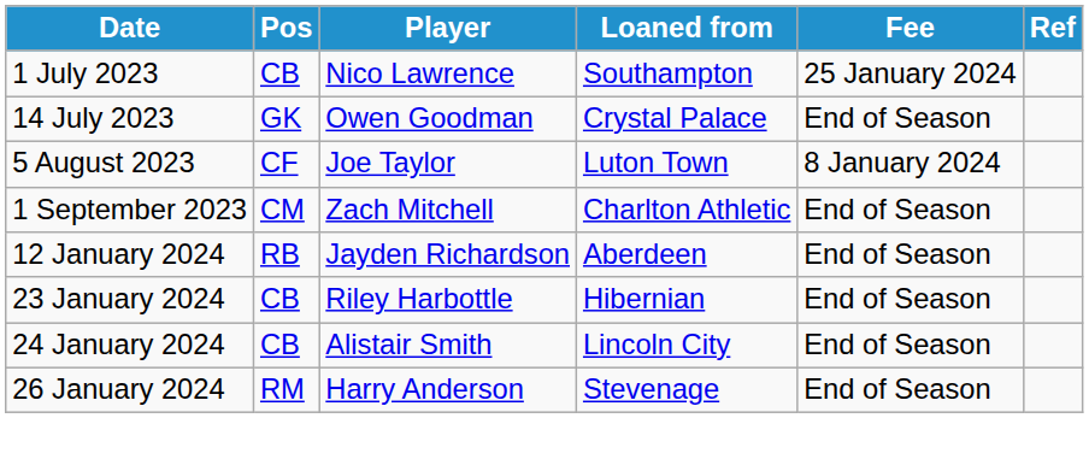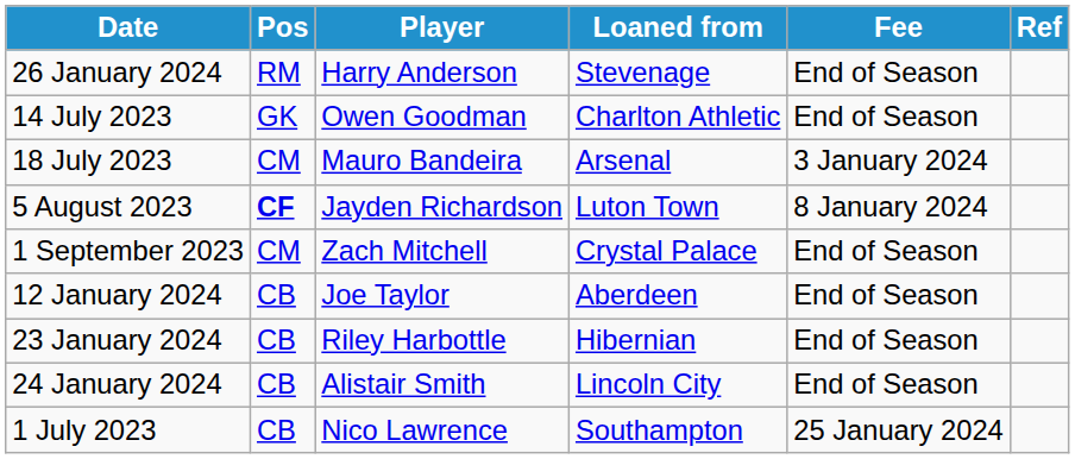rows swapped: 1 July 2023 <-> 26 January 2024
14 July 2023 | Loaned from: Crystal Palace -> Charlton Athletic
+ row: 18 July 2023 | CM | Mauro Bandeira | Arsenal | 3 January 2024
5 August 2023 | Pos: normal -> bold
5 August 2023 | Player: Joe Taylor -> Jayden Richardson
1 September 2023 | Loaned from: Charlton Athletic -> Crystal Palace
12 January 2024 | Pos: RB -> CB
12 January 2024 | Player: Jayden Richardson -> Joe Taylor
